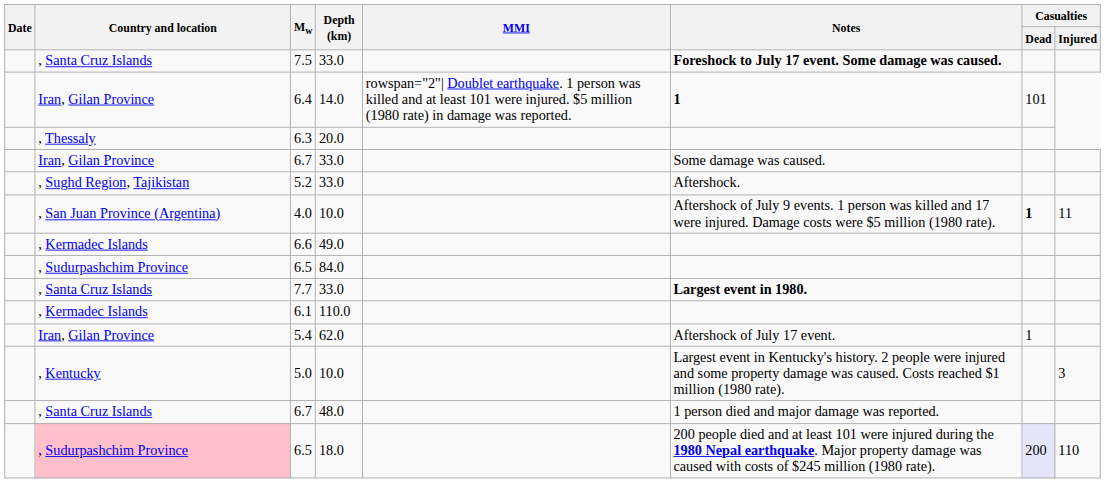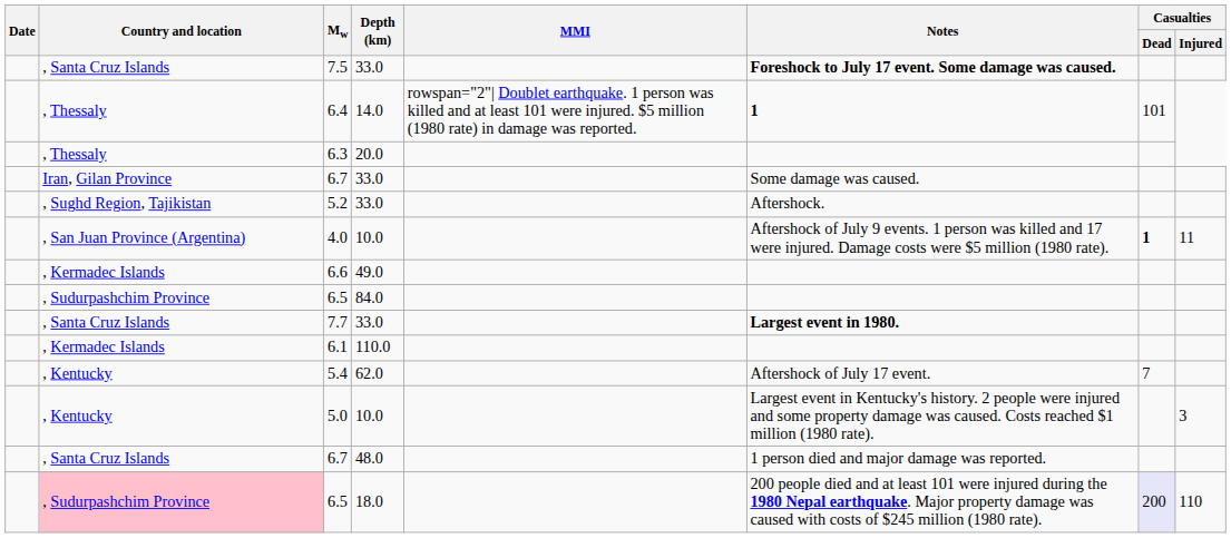6.4 | Country and location: Iran, Gilan Province -> , Thessaly
5.4 | Country and location: Iran, Gilan Province -> , Kentucky
5.4 | Casualties / Dead: 1 -> 7
